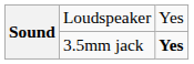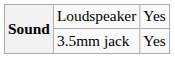Sound / 3.5mm jack | column 3: bold -> normal
